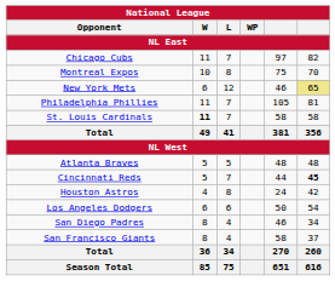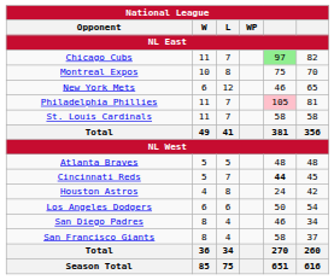Chicago Cubs | column 5: no background -> lightgreen background
New York Mets | column 6: khaki background -> no background
Philadelphia Phillies | column 5: no background -> pink background
St. Louis Cardinals | W: bold -> normal
Cincinnati Reds | column 5: normal -> bold
Cincinnati Reds | column 6: bold -> normal
